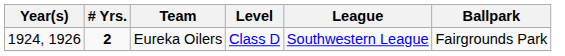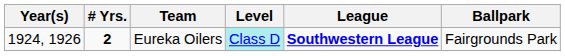Eureka Oilers | Level: no background -> paleturquoise background
Eureka Oilers | League: normal -> bold
